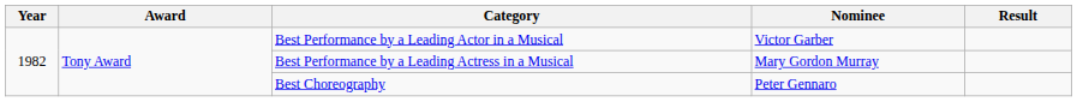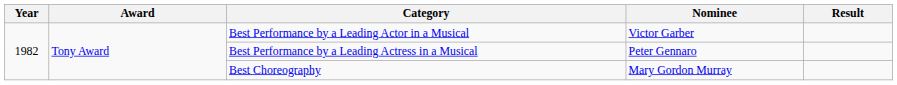Best Performance by a Leading Actress in a Musical | Nominee: Mary Gordon Murray -> Peter Gennaro
Best Choreography | Nominee: Peter Gennaro -> Mary Gordon Murray
